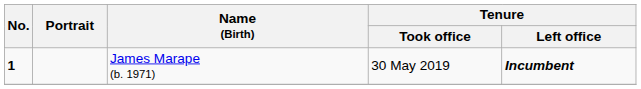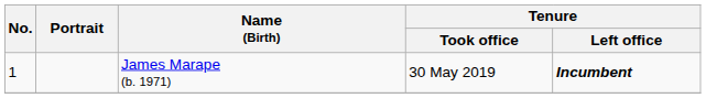James Marape (b. 1971) | No.: bold -> normal
